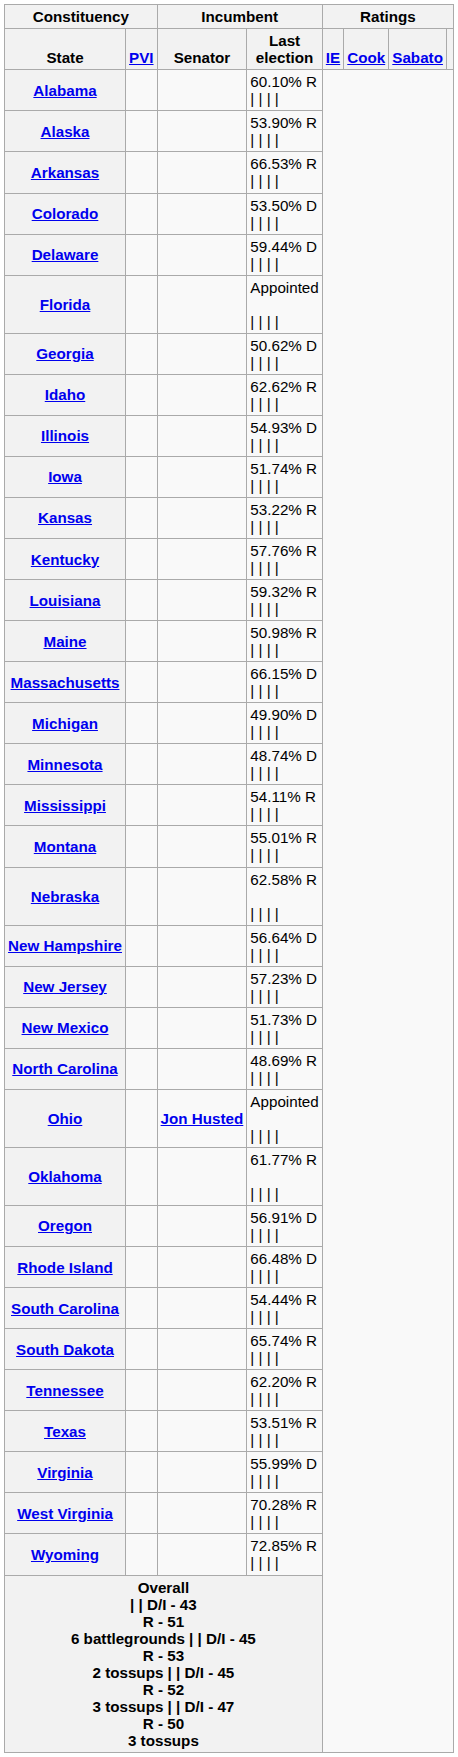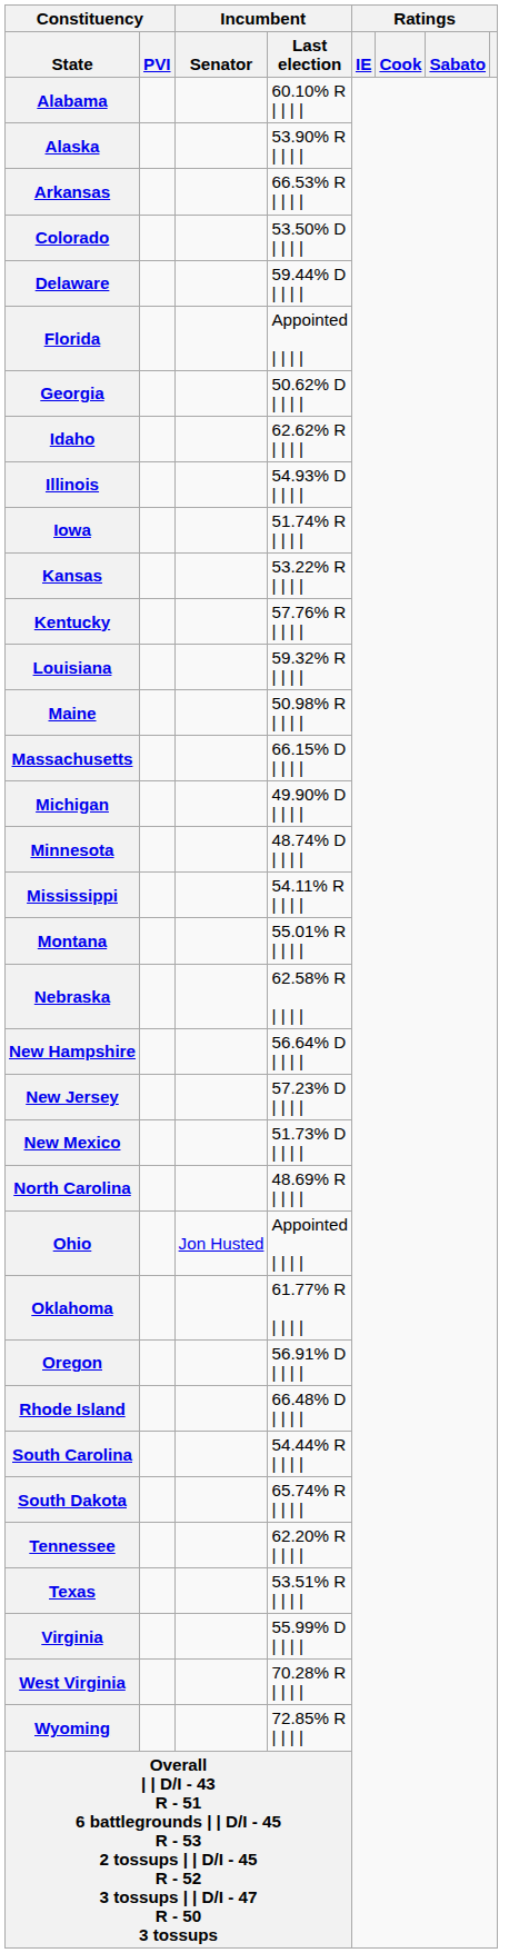Ohio | Incumbent / Senator: bold -> normal
